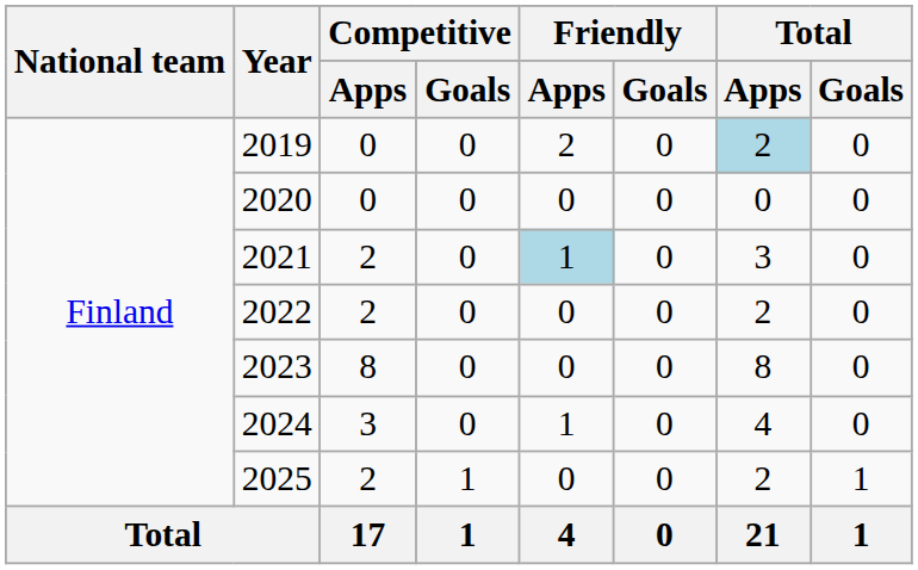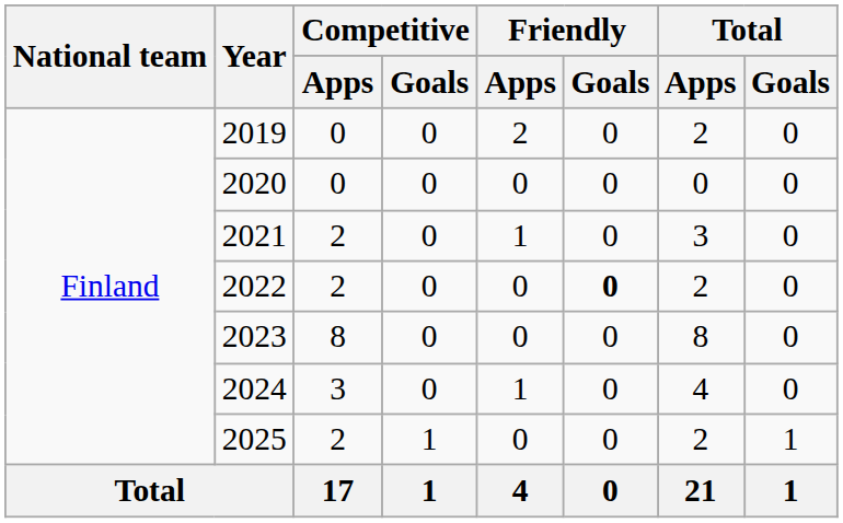2019 | Total / Apps: lightblue background -> no background
2021 | Friendly / Apps: lightblue background -> no background
2022 | Friendly / Goals: normal -> bold
